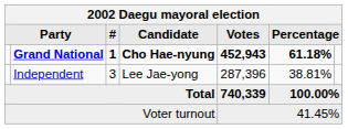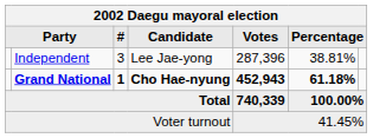rows swapped: Grand National <-> Independent
